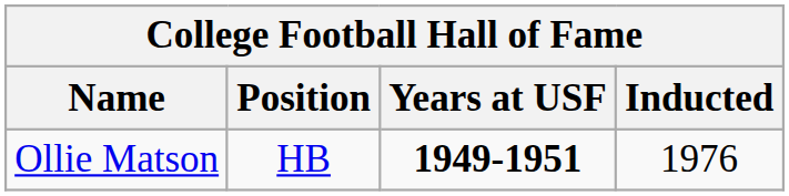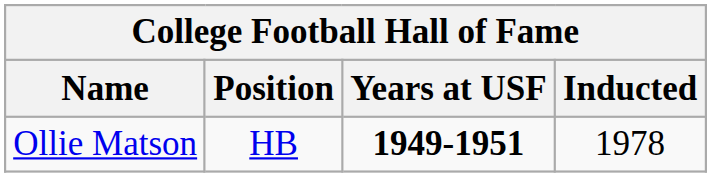Ollie Matson | Inducted: 1976 -> 1978
